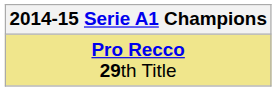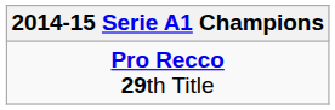row 2 | column 1: khaki background -> no background
